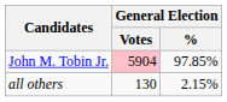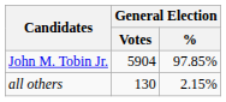John M. Tobin Jr. | General Election / Votes: pink background -> no background
